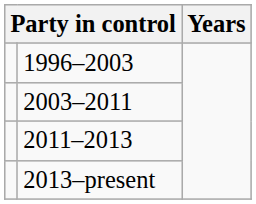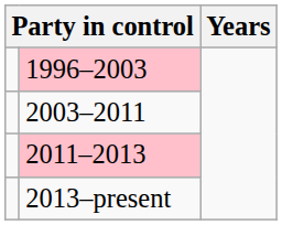1996–2003 | column 2: no background -> pink background
2011–2013 | column 2: no background -> pink background
